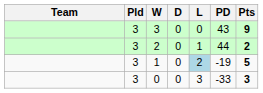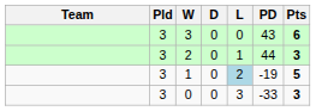row 2 | Pts: 9 -> 6
row 3 | Pts: 2 -> 3
